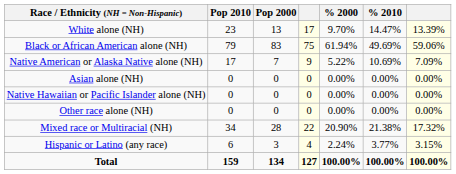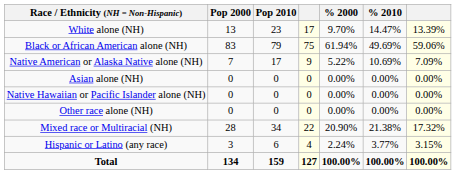columns swapped: Pop 2000 <-> Pop 2010
